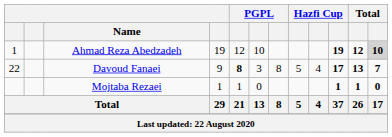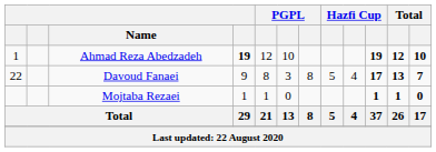Ahmad Reza Abedzadeh | column 4: normal -> bold
Ahmad Reza Abedzadeh | column 12: lightgrey background -> no background
Davoud Fanaei | column 5: bold -> normal
